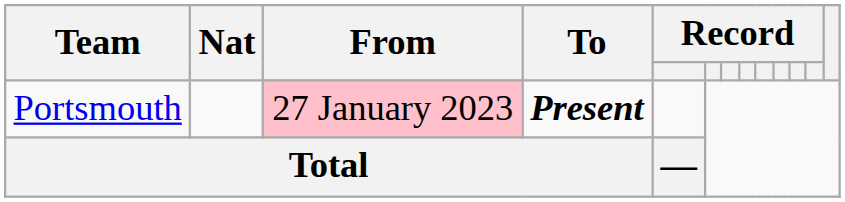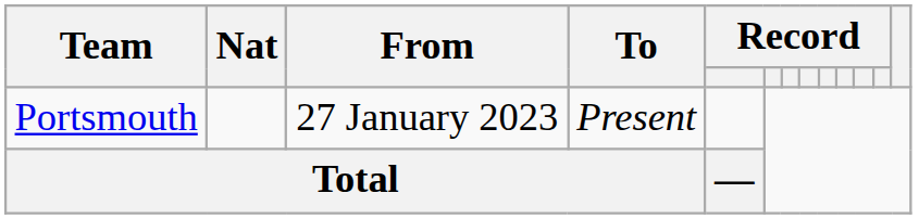Portsmouth | From: pink background -> no background
Portsmouth | To: bold -> normal
